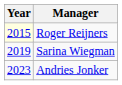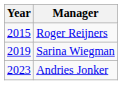Roger Reijners | Year: lightyellow background -> no background
